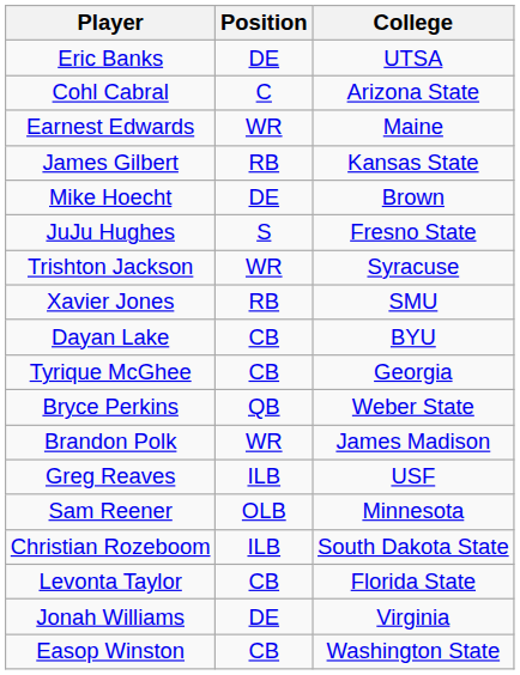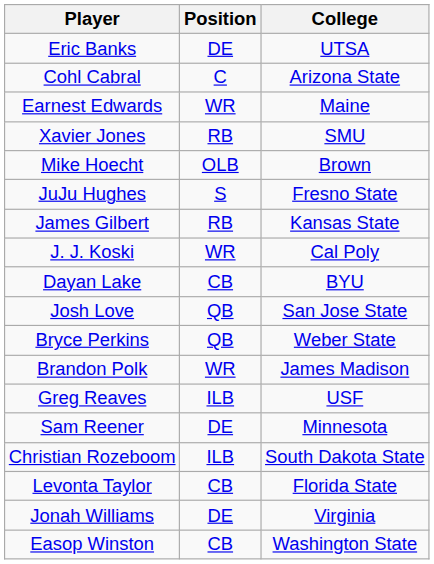rows swapped: James Gilbert <-> Xavier Jones
Mike Hoecht | Position: DE -> OLB
- row: Trishton Jackson | WR | Syracuse
+ row: J. J. Koski | WR | Cal Poly
+ row: Josh Love | QB | San Jose State
- row: Tyrique McGhee | CB | Georgia
Sam Reener | Position: OLB -> DE
